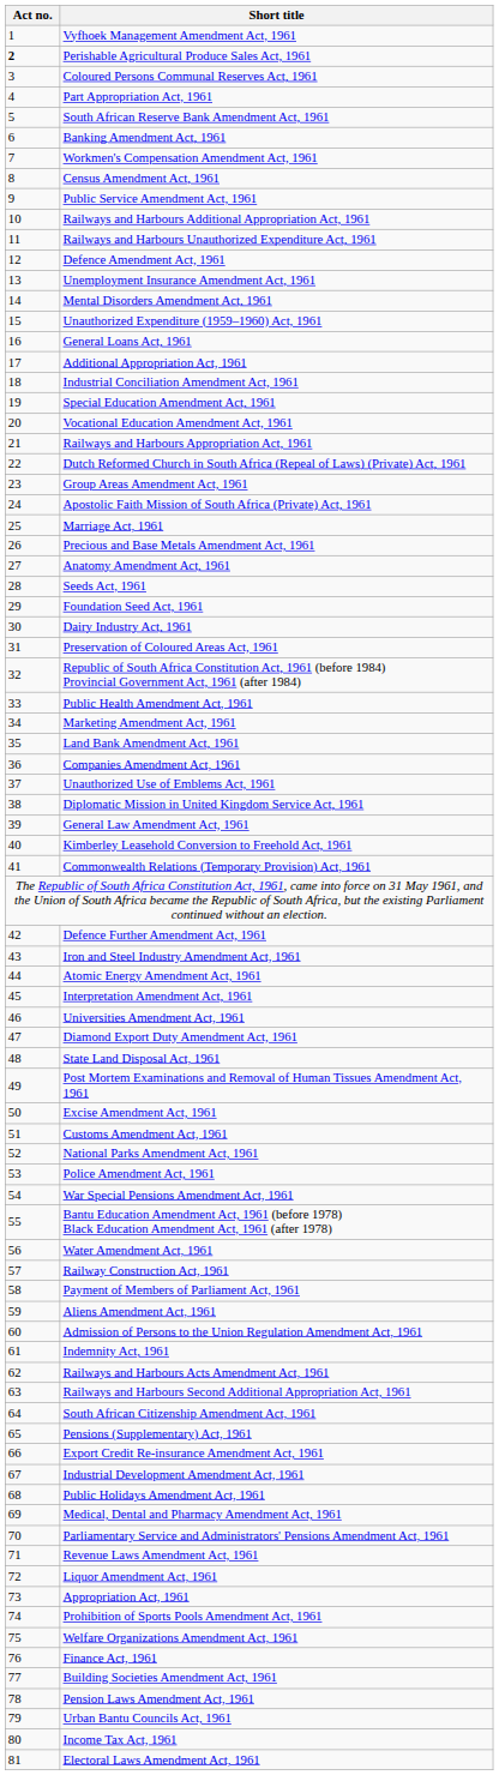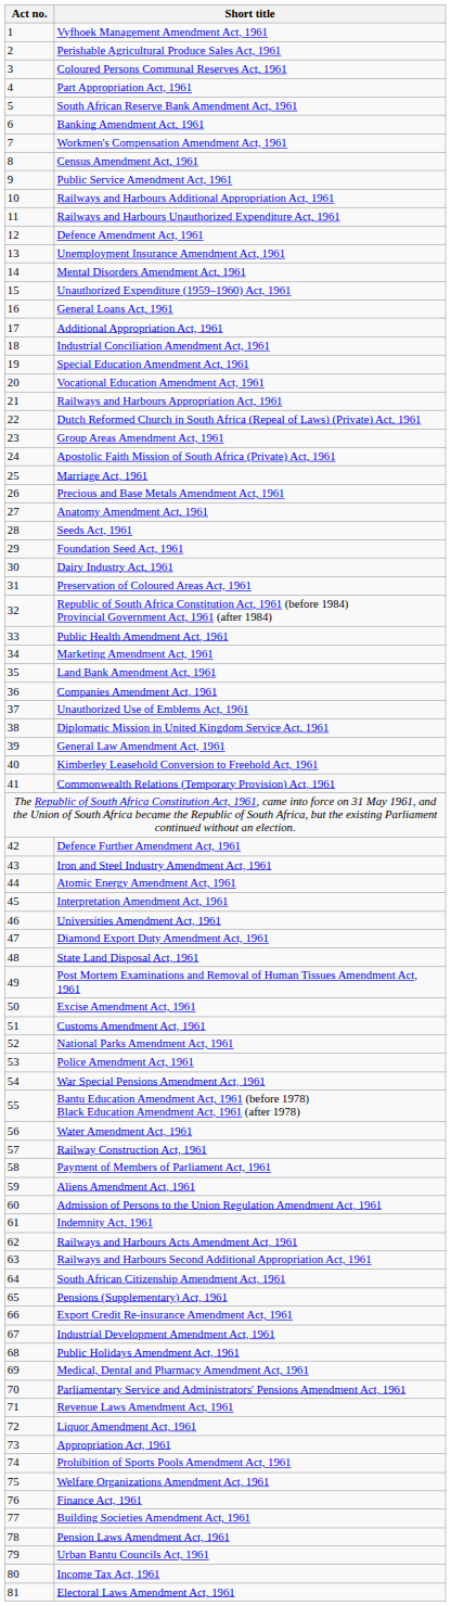Perishable Agricultural Produce Sales Act, 1961 | Act no.: bold -> normal
